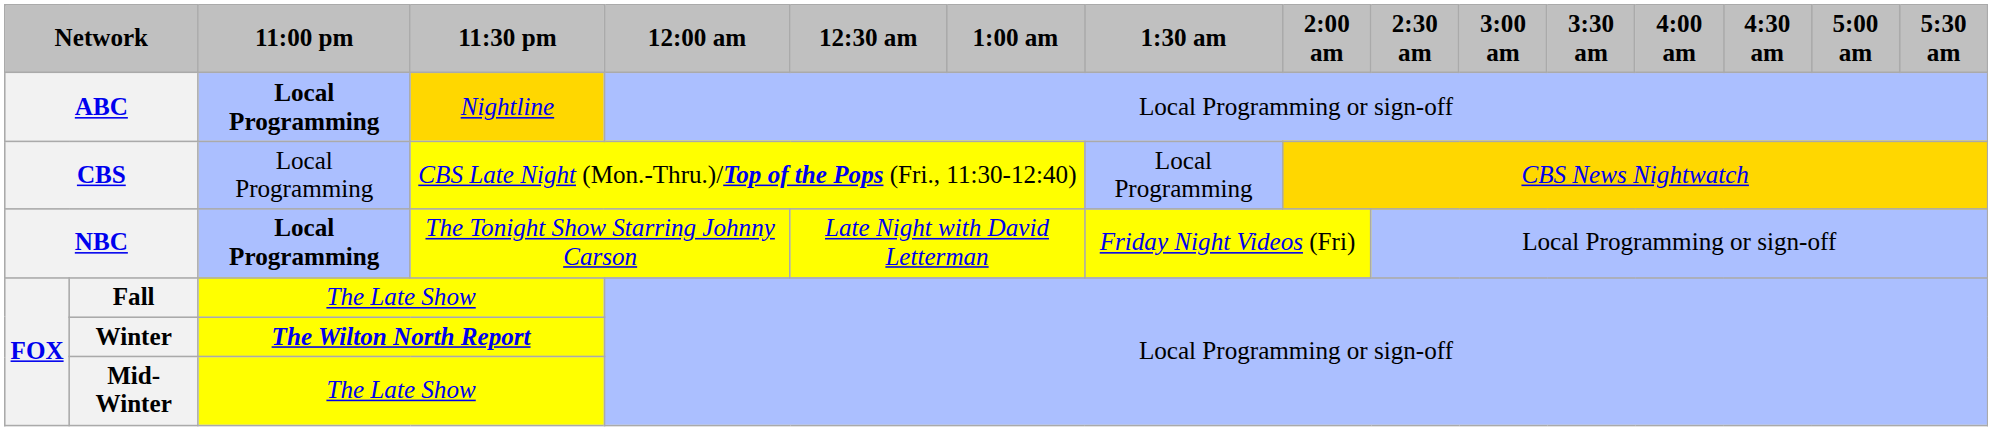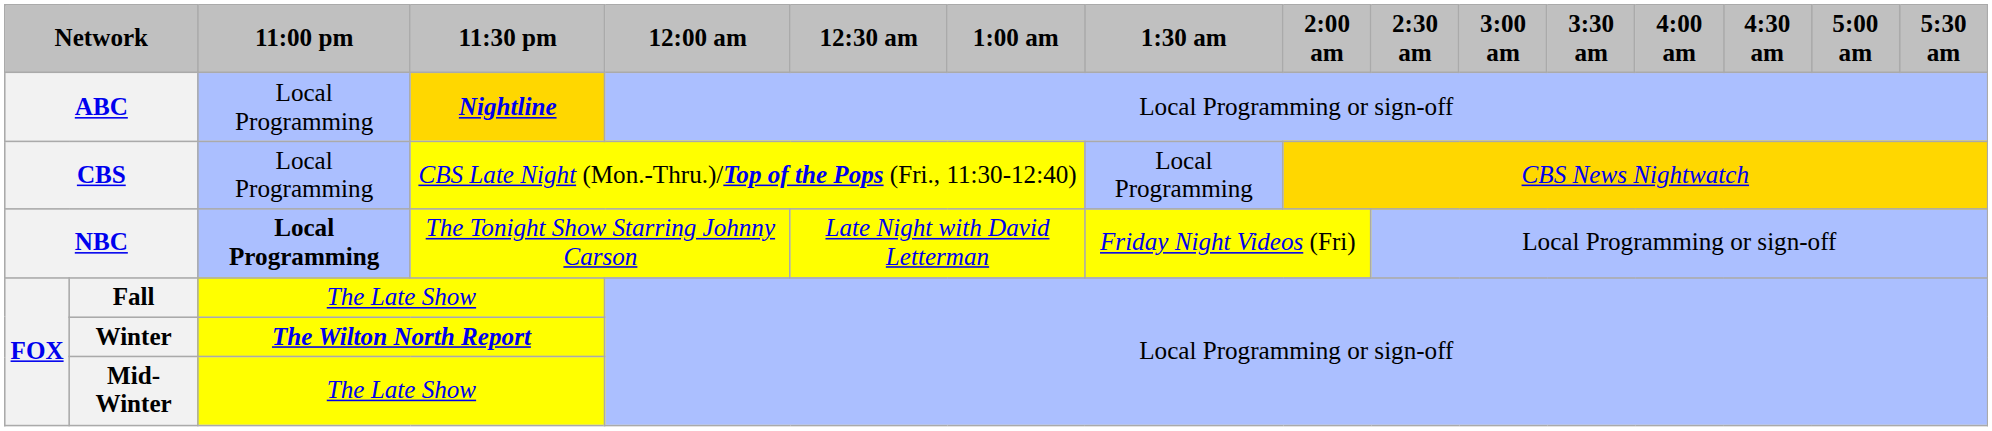ABC | 11:00 pm: bold -> normal
ABC | 11:30 pm: normal -> bold
